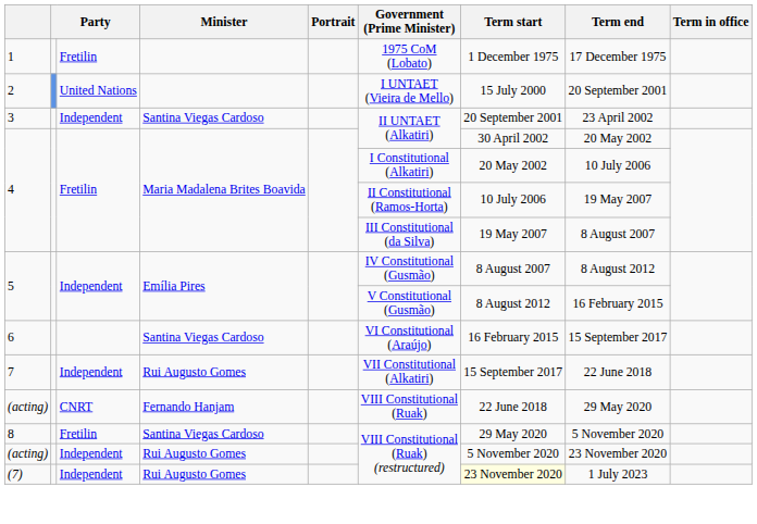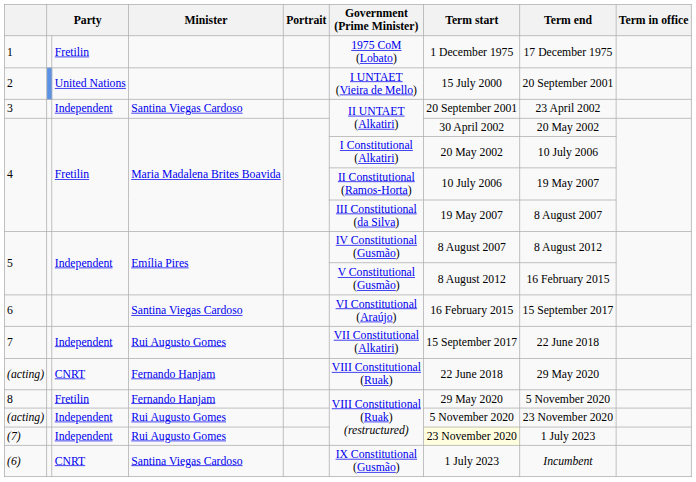8 | Minister: Santina Viegas Cardoso -> Fernando Hanjam
+ row: (6) | CNRT | Santina Viegas Cardoso | IX Constitutional (Gusmão) | 1 July 2023 | Incumbent
